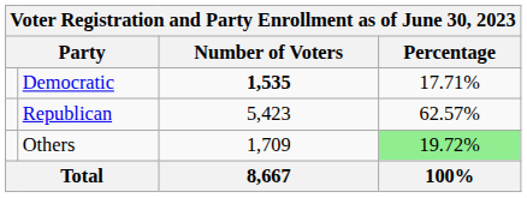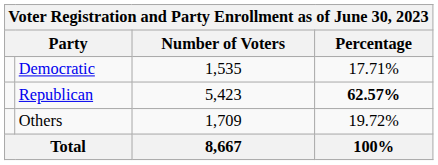Democratic | Number of Voters: bold -> normal
Republican | Percentage: normal -> bold
Others | Percentage: lightgreen background -> no background
